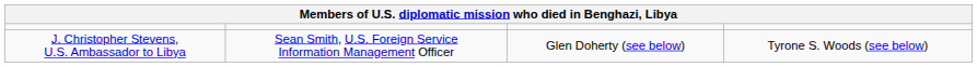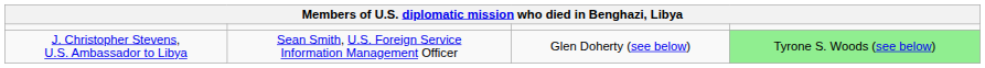J. Christopher Stevens, U.S. Ambassador to Libya | column 4: no background -> lightgreen background
